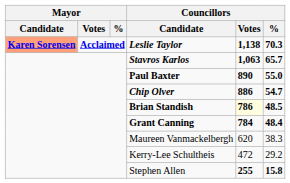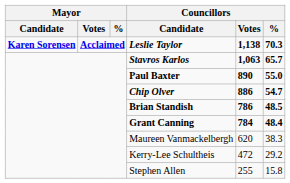Leslie Taylor | Mayor / Candidate: lightsalmon background -> no background
Brian Standish | Councillors / Votes: lightyellow background -> no background
Stephen Allen | Councillors / Votes: bold -> normal
Stephen Allen | Councillors / %: bold -> normal
